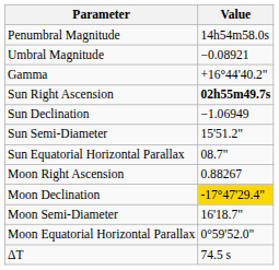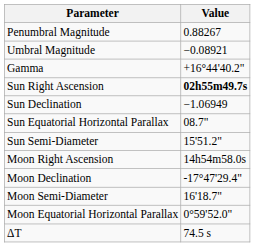Penumbral Magnitude | Value: 14h54m58.0s -> 0.88267
rows swapped: Sun Semi-Diameter <-> Sun Equatorial Horizontal Parallax
Moon Right Ascension | Value: 0.88267 -> 14h54m58.0s
Moon Declination | Value: gold background -> no background
